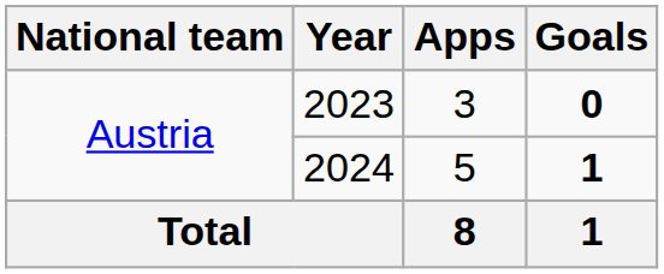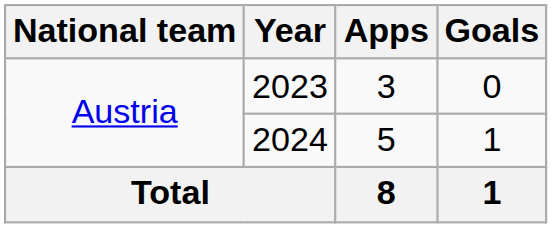2023 | Goals: bold -> normal
2024 | Goals: bold -> normal
